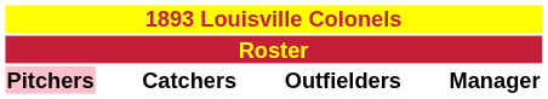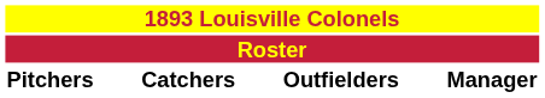Pitchers | column 1: pink background -> no background
